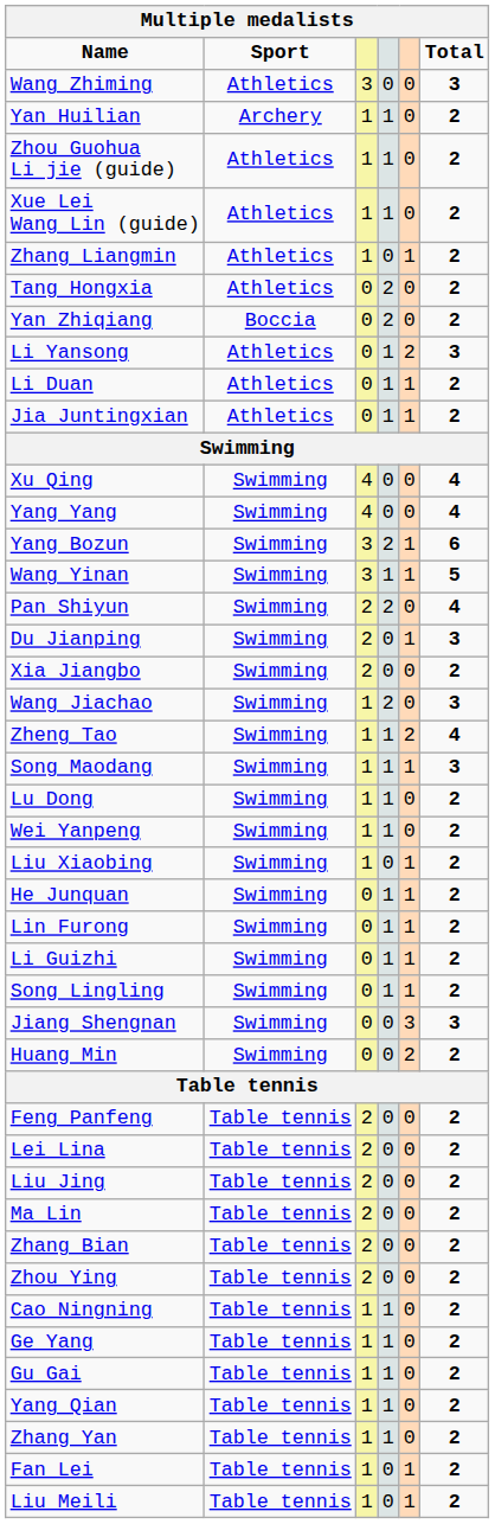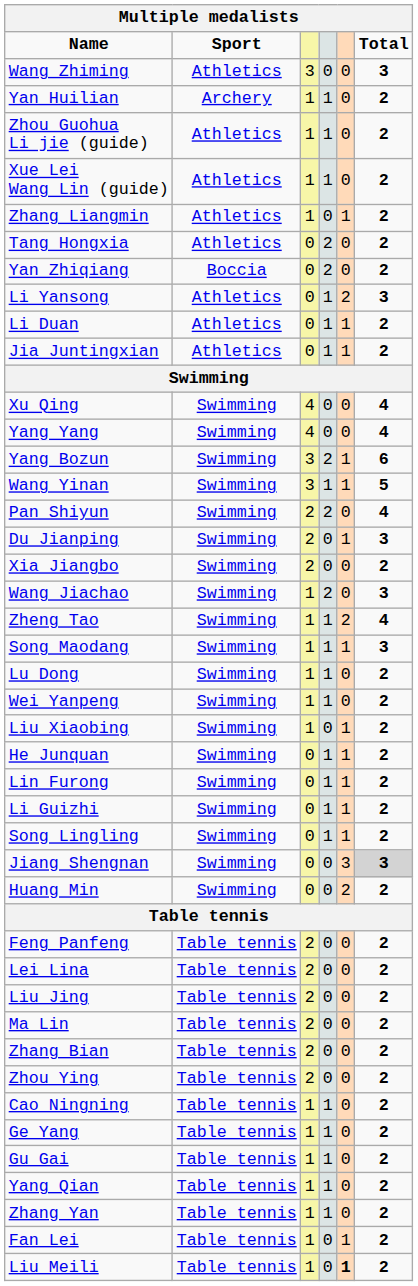Jiang Shengnan | Total: no background -> lightgrey background
Liu Meili | column 5: normal -> bold
